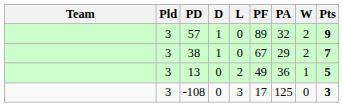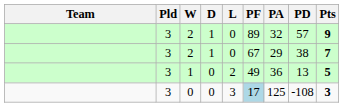columns swapped: W <-> PD
row 5 | PF: no background -> lightblue background
